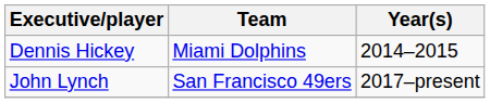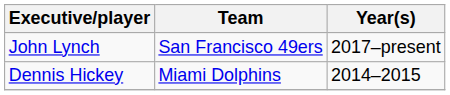rows swapped: Dennis Hickey <-> John Lynch
